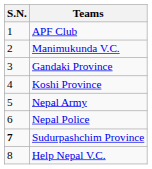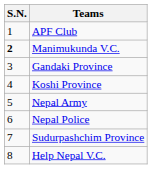Manimukunda V.C. | S.N.: normal -> bold
Sudurpashchim Province | S.N.: bold -> normal
